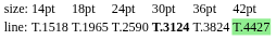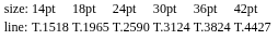line: | column 5: bold -> normal
line: | column 7: lightgreen background -> no background
